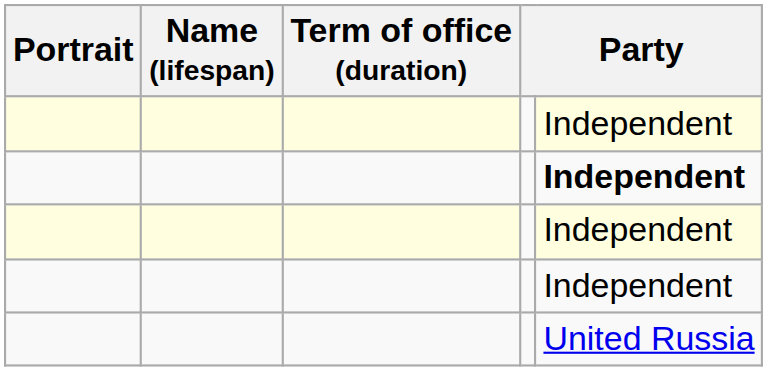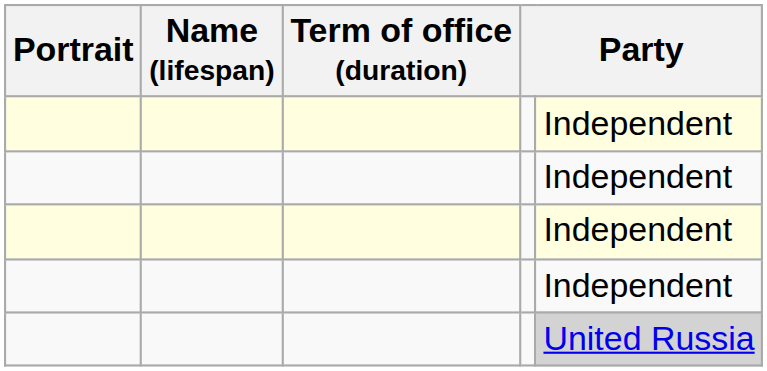row 3 | column 5: bold -> normal
row 6 | column 5: no background -> lightgrey background
